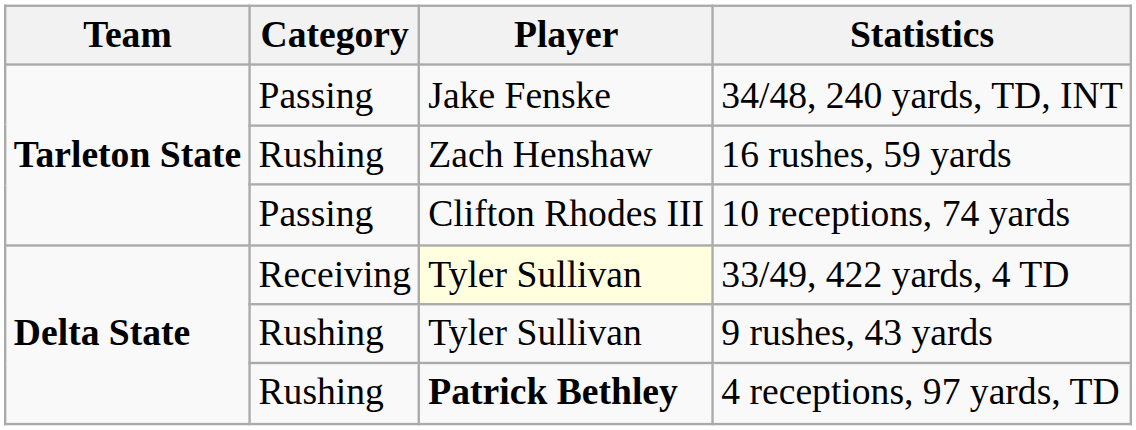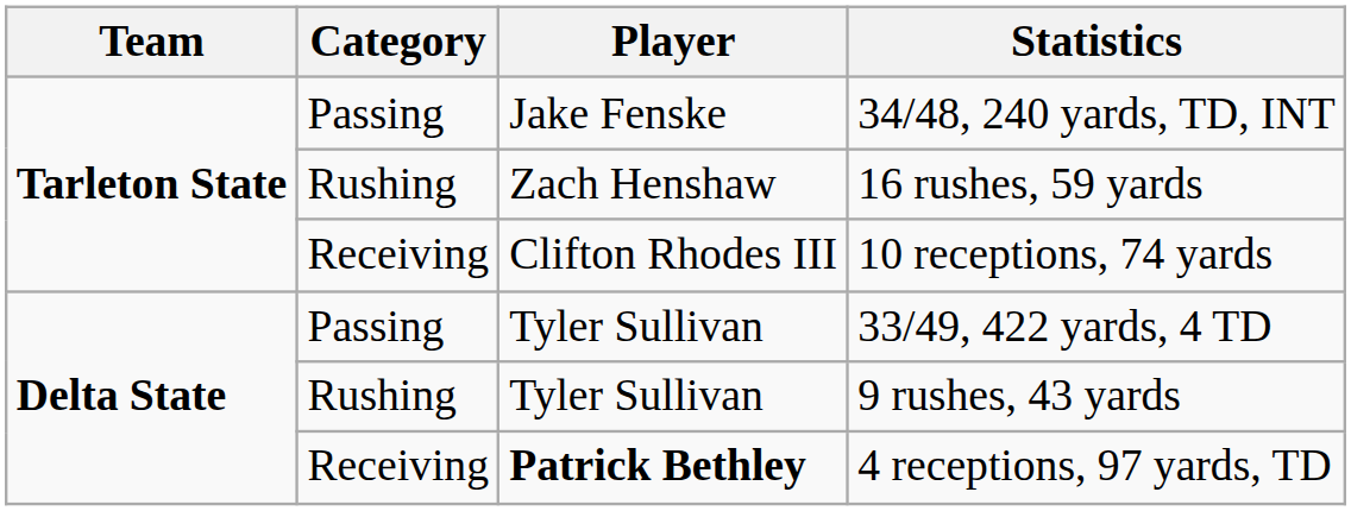10 receptions, 74 yards | Category: Passing -> Receiving
33/49, 422 yards, 4 TD | Category: Receiving -> Passing
33/49, 422 yards, 4 TD | Player: lightyellow background -> no background
4 receptions, 97 yards, TD | Category: Rushing -> Receiving
